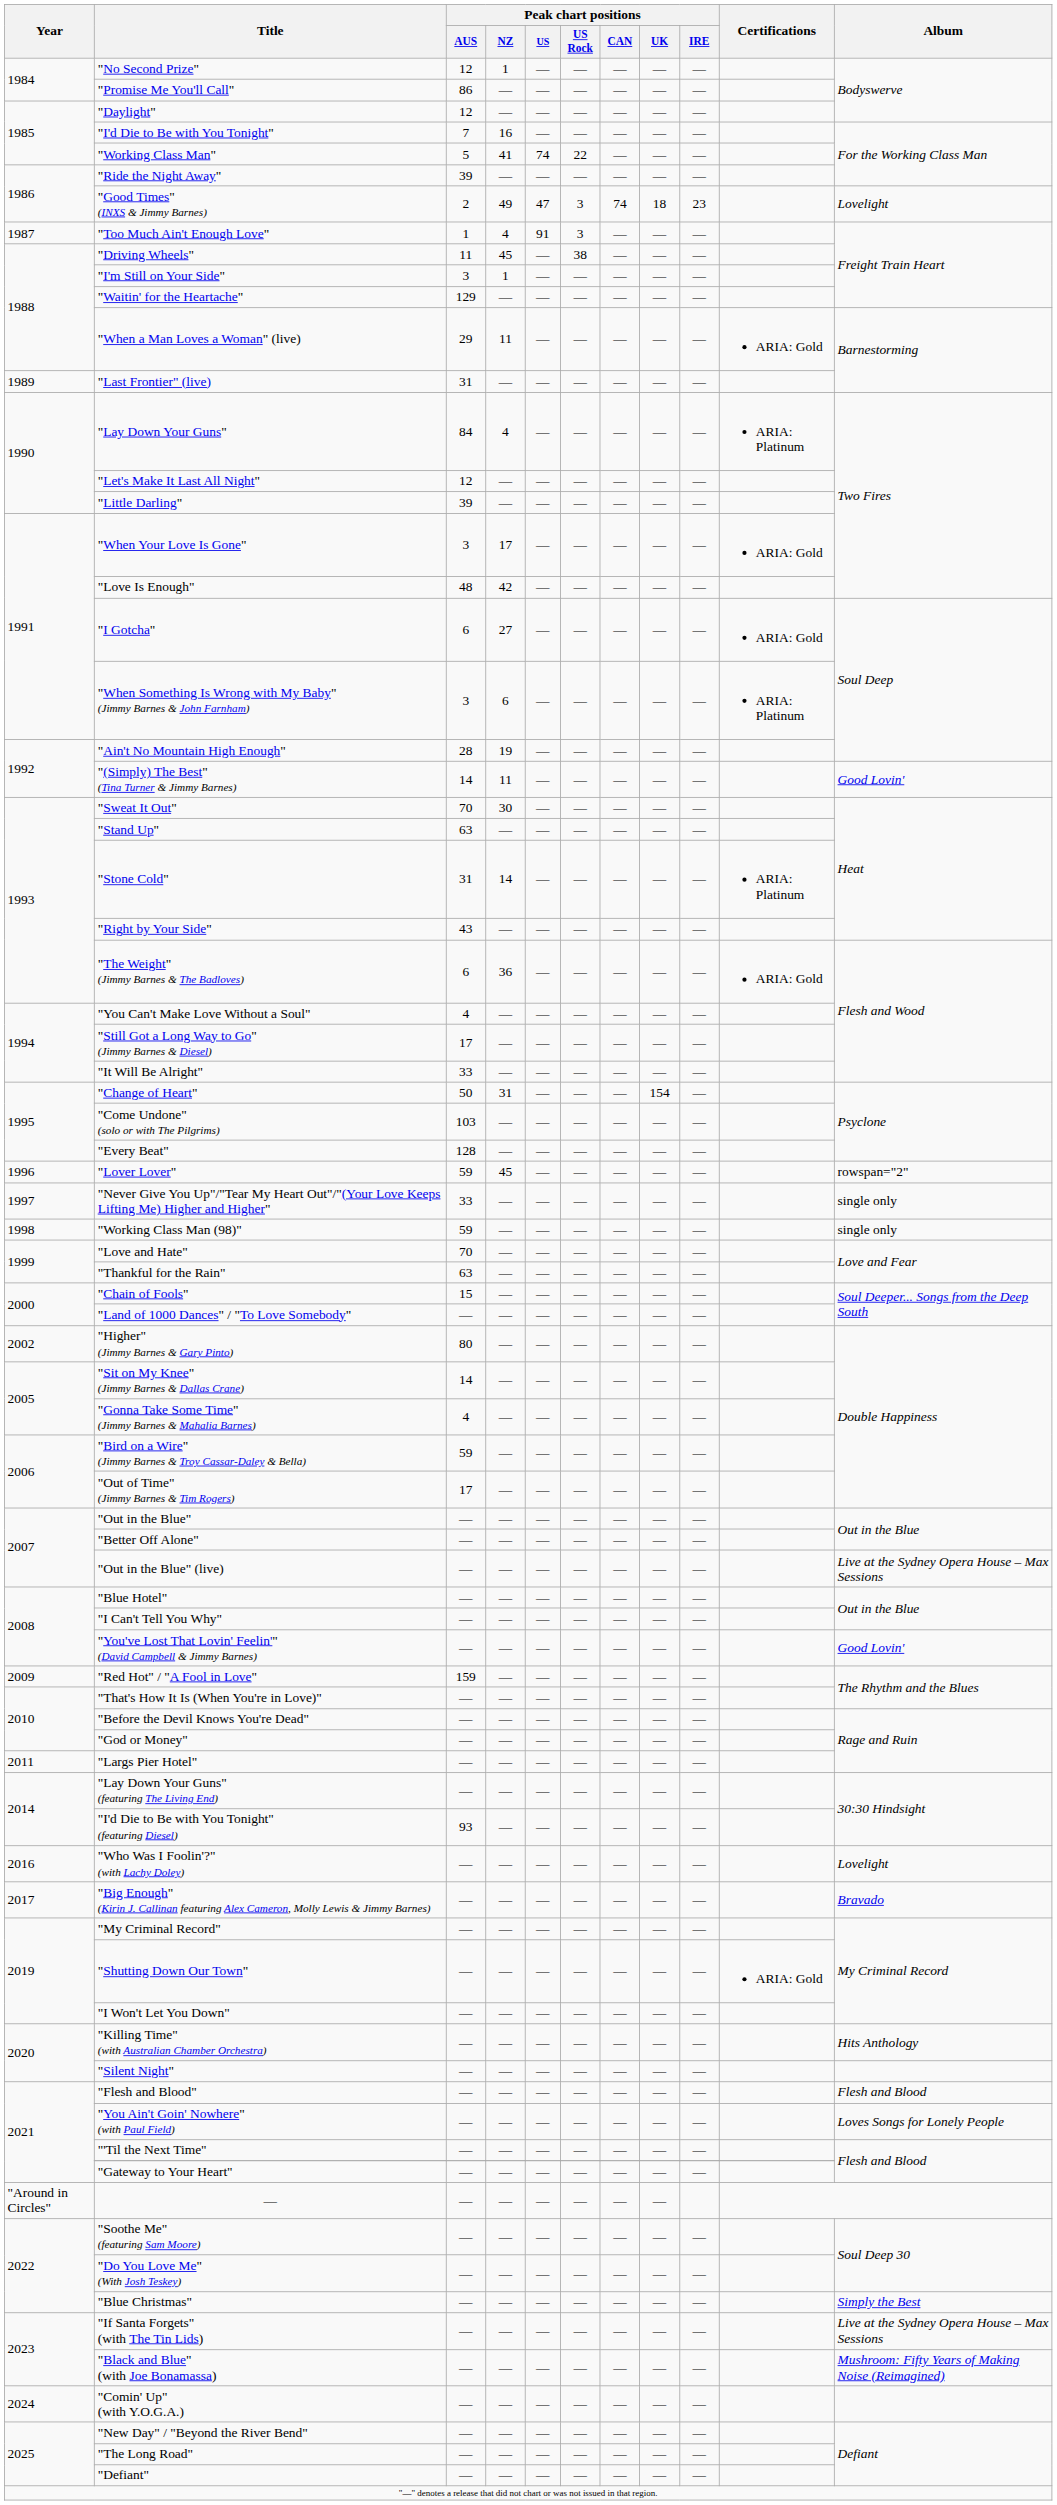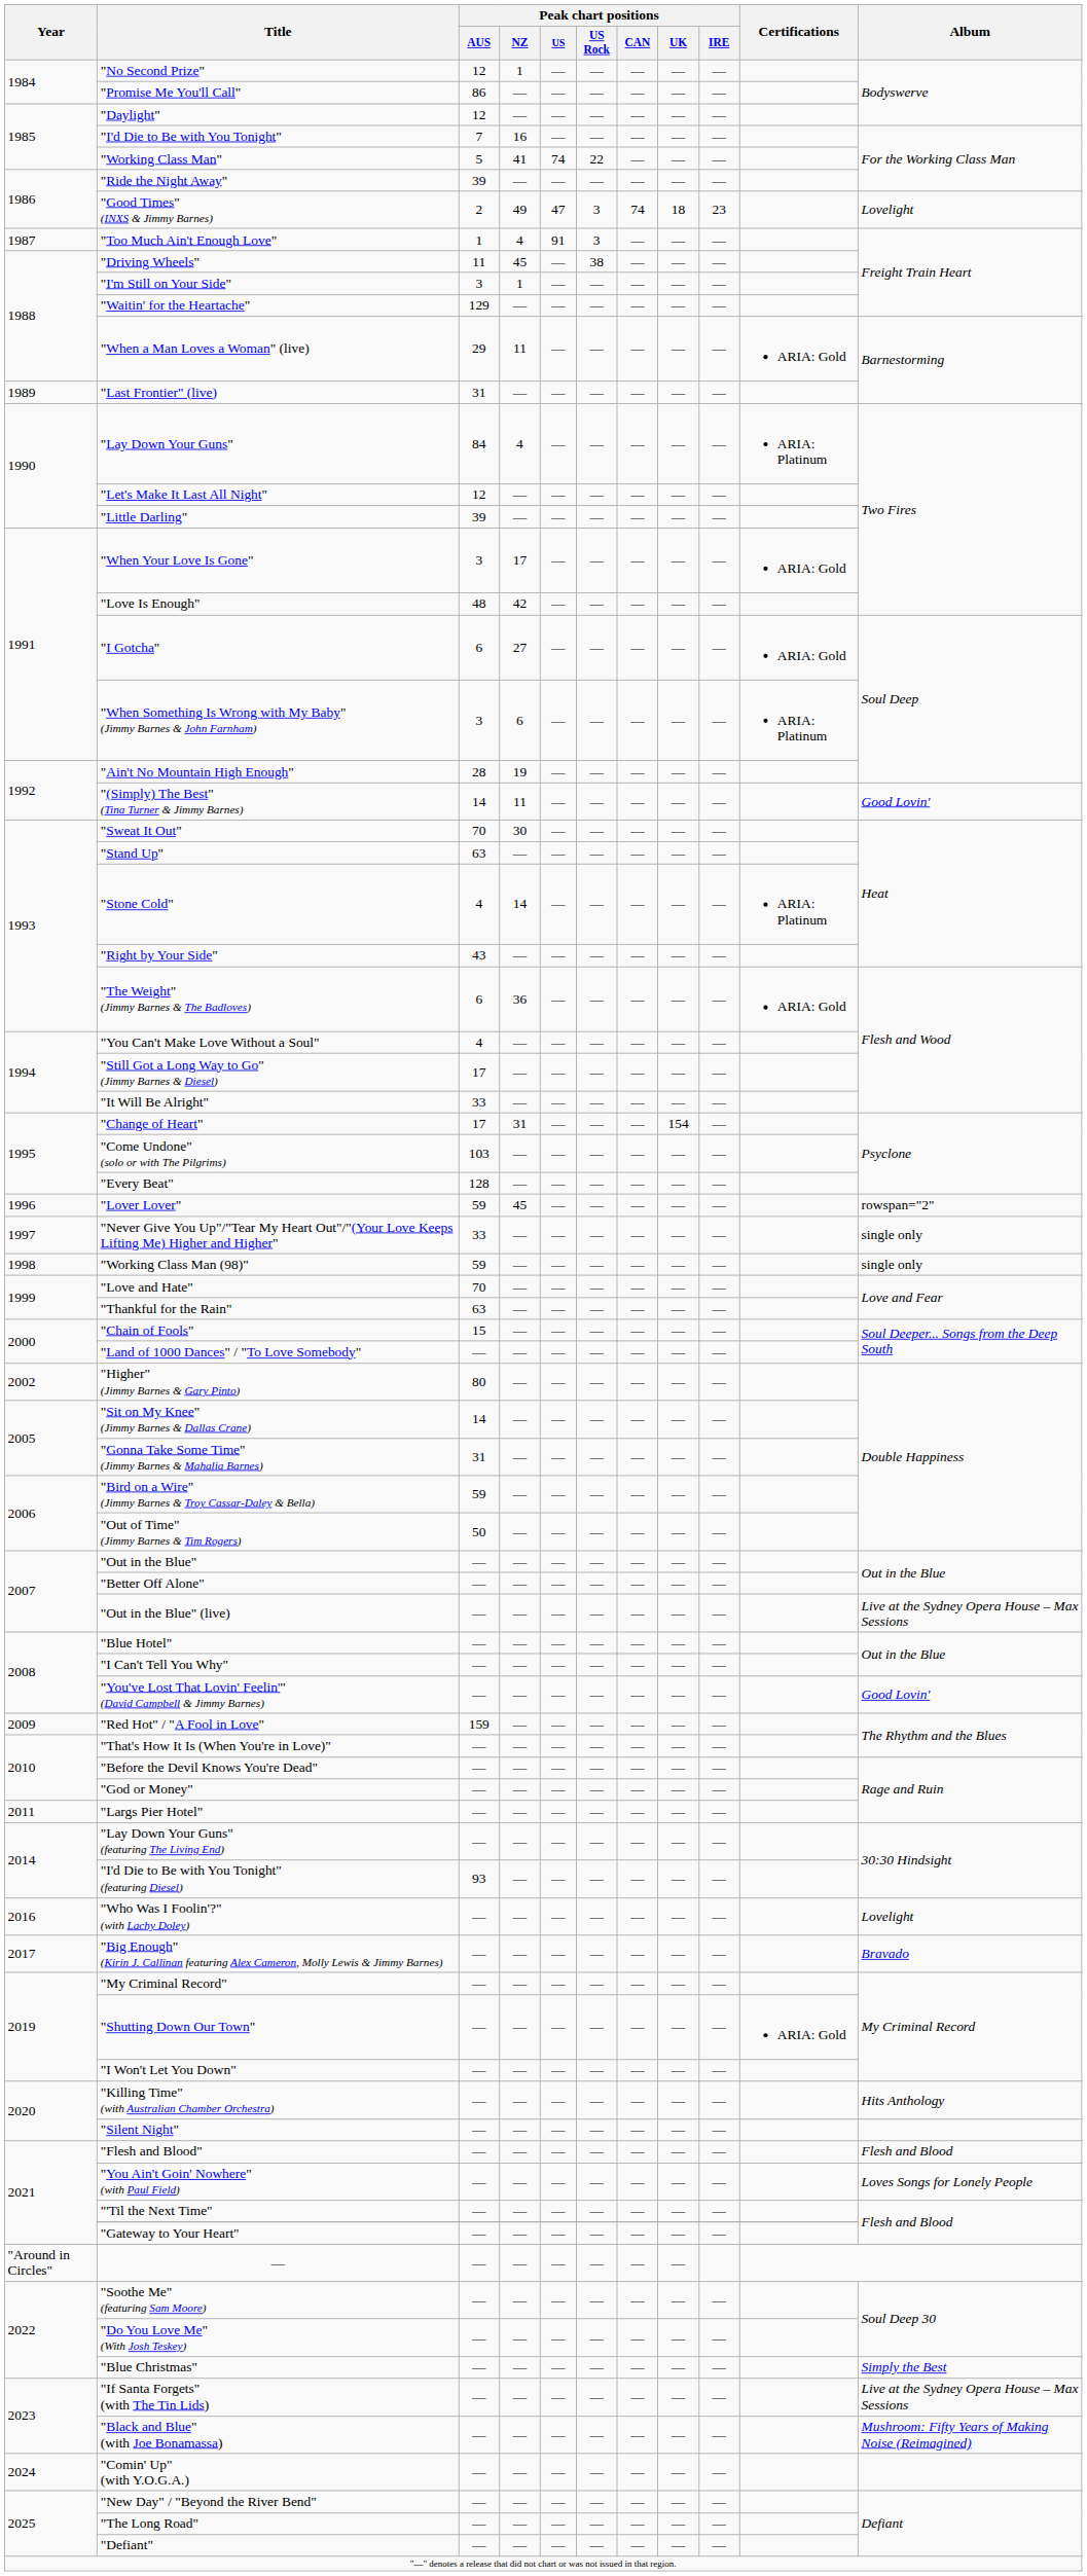"Stone Cold" | Peak chart positions / AUS: 31 -> 4
"Change of Heart" | Peak chart positions / AUS: 50 -> 17
"Gonna Take Some Time" (Jimmy Barnes & Mahalia Barnes) | Peak chart positions / AUS: 4 -> 31
"Out of Time" (Jimmy Barnes & Tim Rogers) | Peak chart positions / AUS: 17 -> 50
